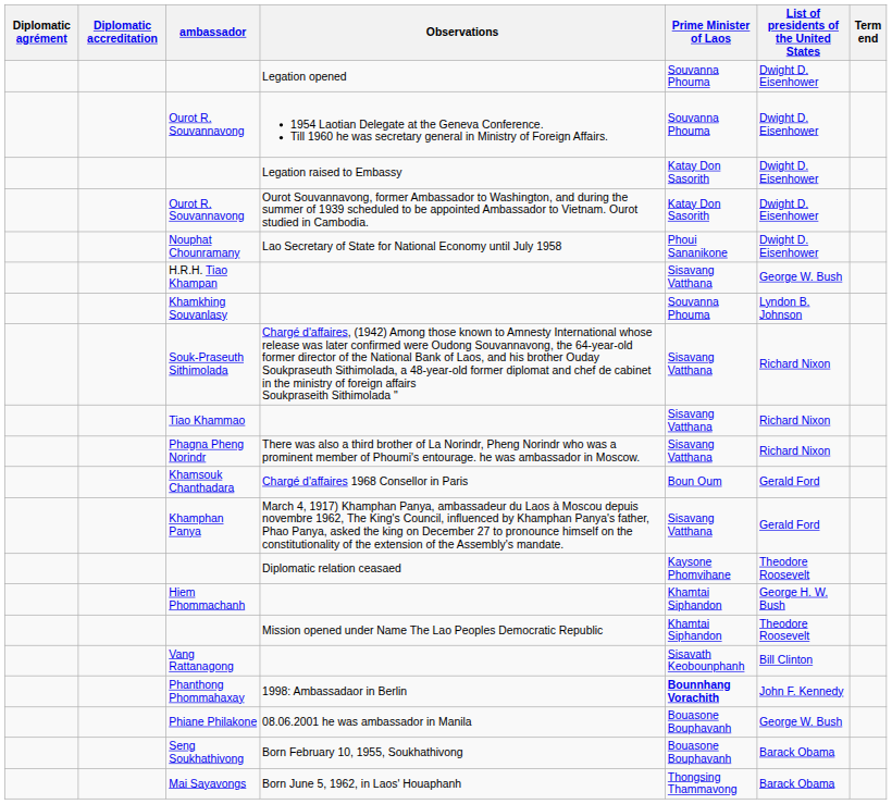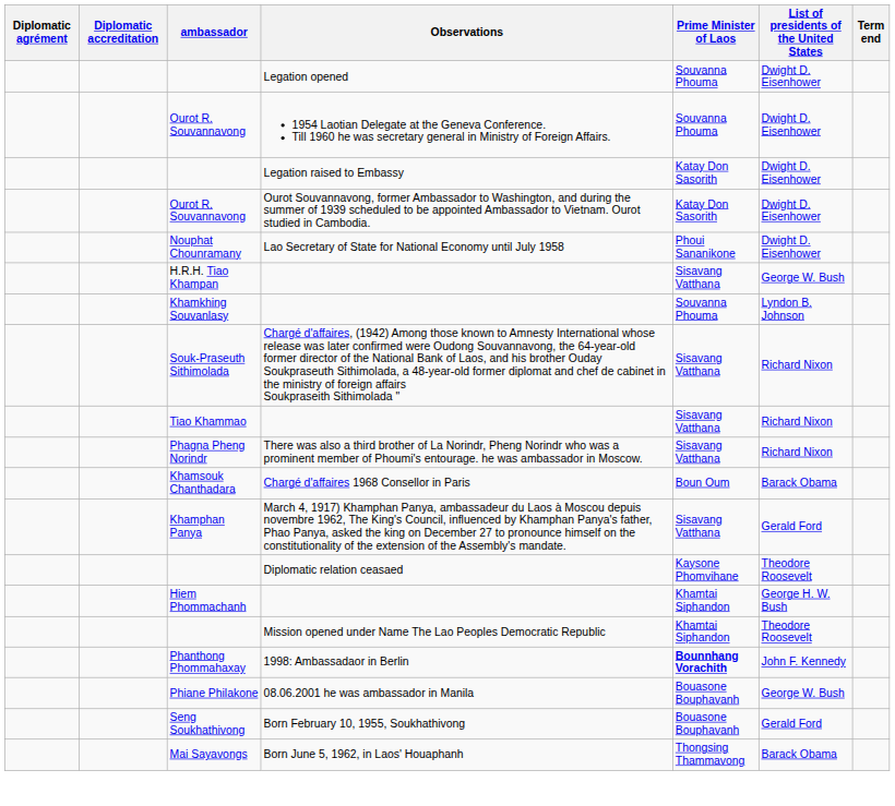Khamsouk Chanthadara | List of presidents of the United States: Gerald Ford -> Barack Obama
- row: Vang Rattanagong | Sisavath Keobounphanh | Bill Clinton
Seng Soukhathivong | List of presidents of the United States: Barack Obama -> Gerald Ford
